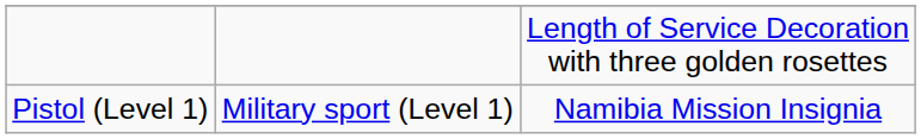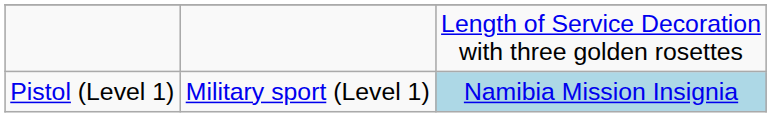Pistol (Level 1) | column 3: no background -> lightblue background
